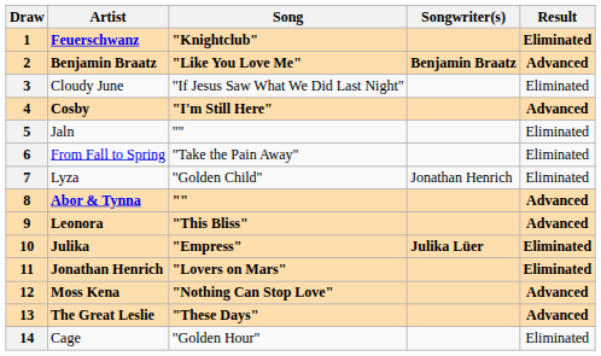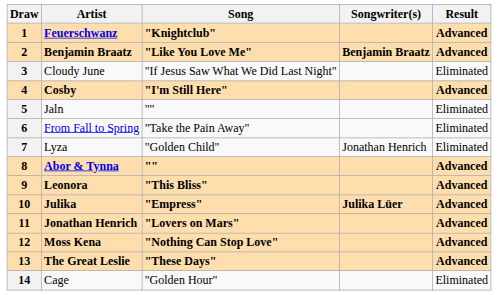1 | Result: Eliminated -> Advanced
10 | Result: Eliminated -> Advanced
11 | Result: Eliminated -> Advanced
